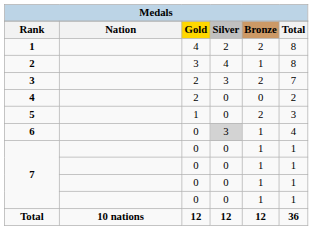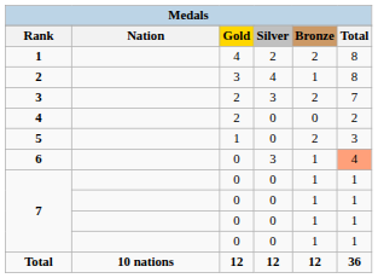6 | column 4: lightgrey background -> no background
6 | column 6: no background -> lightsalmon background
